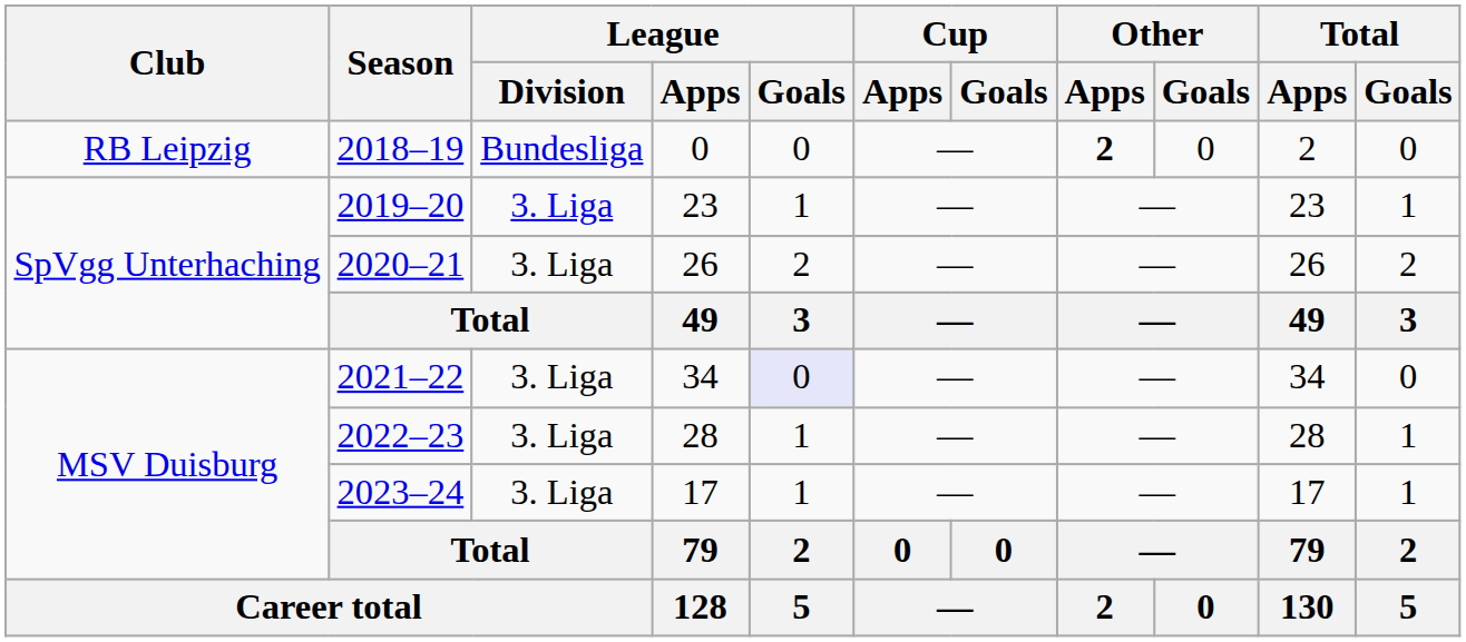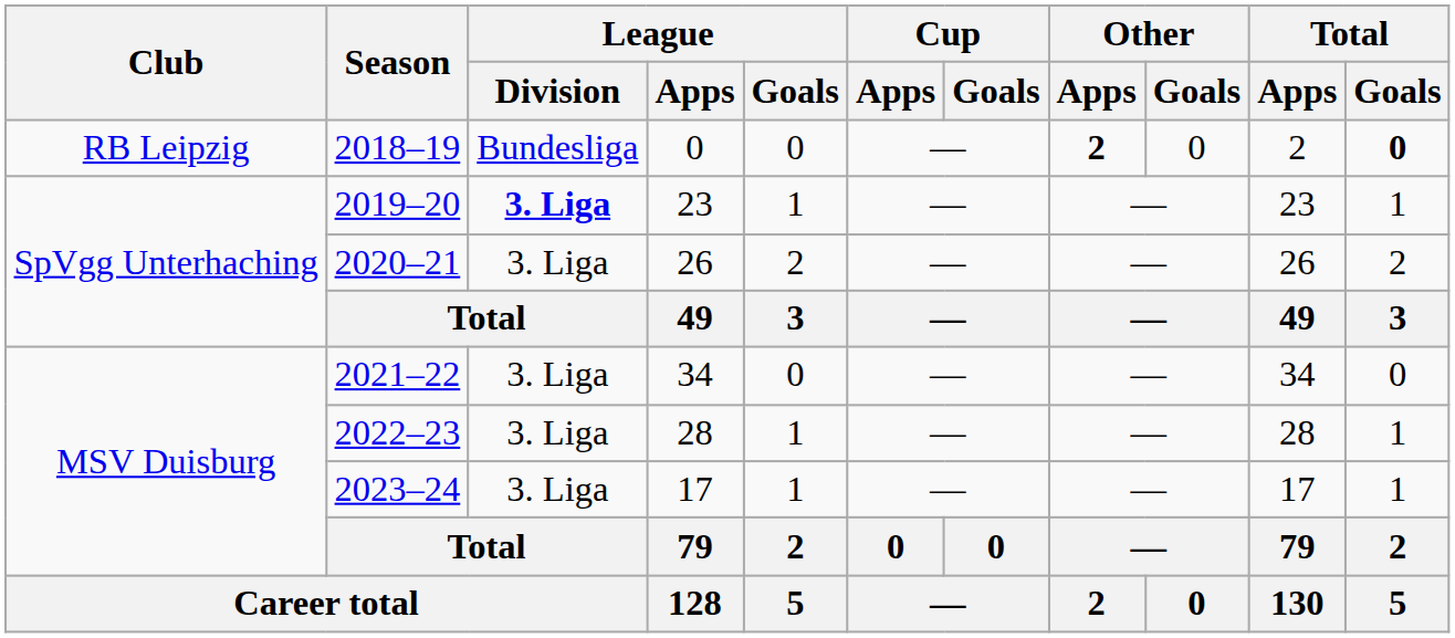2018–19 | Total / Goals: normal -> bold
2019–20 | League / Division: normal -> bold
2021–22 | League / Goals: lavender background -> no background
